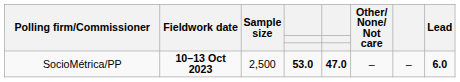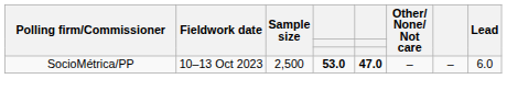SocioMétrica/PP | Fieldwork date: bold -> normal
SocioMétrica/PP | Lead: bold -> normal
